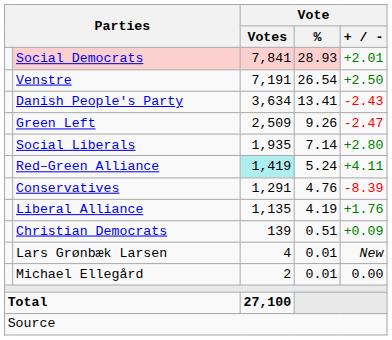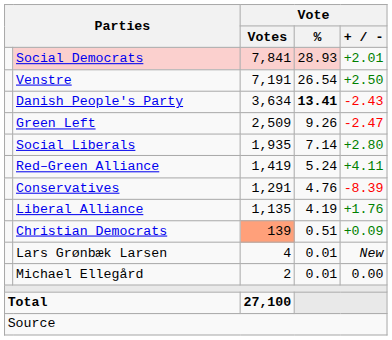Danish People's Party | Vote / %: normal -> bold
Red–Green Alliance | Vote / Votes: paleturquoise background -> no background
Christian Democrats | Vote / Votes: no background -> lightsalmon background
